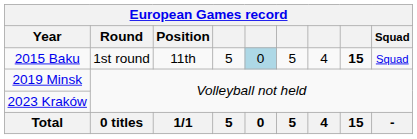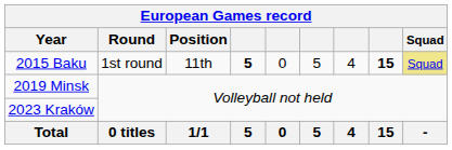2015 Baku | column 4: normal -> bold
2015 Baku | column 5: lightblue background -> no background
2015 Baku | Squad: no background -> khaki background
